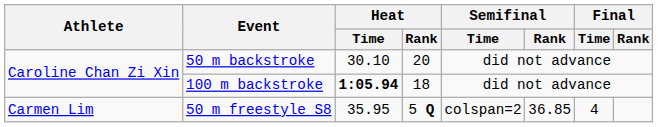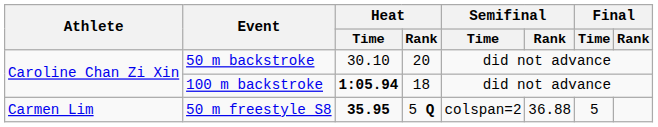50 m freestyle S8 | Heat / Time: normal -> bold
50 m freestyle S8 | Semifinal / Rank: 36.85 -> 36.88
50 m freestyle S8 | Final / Time: 4 -> 5
